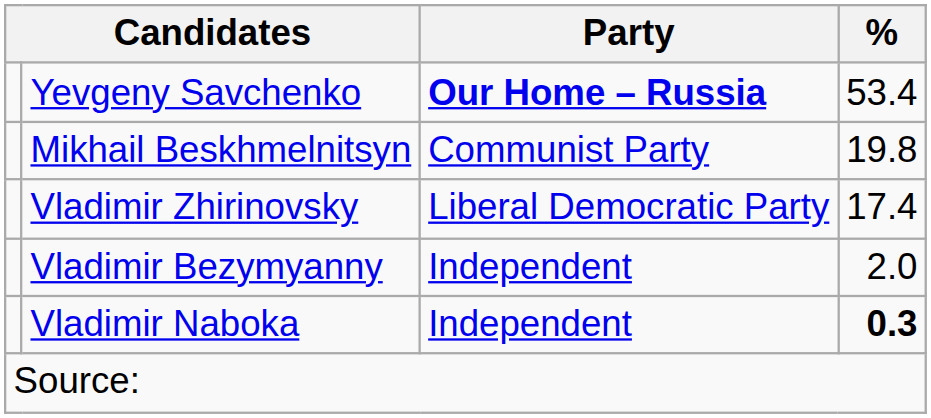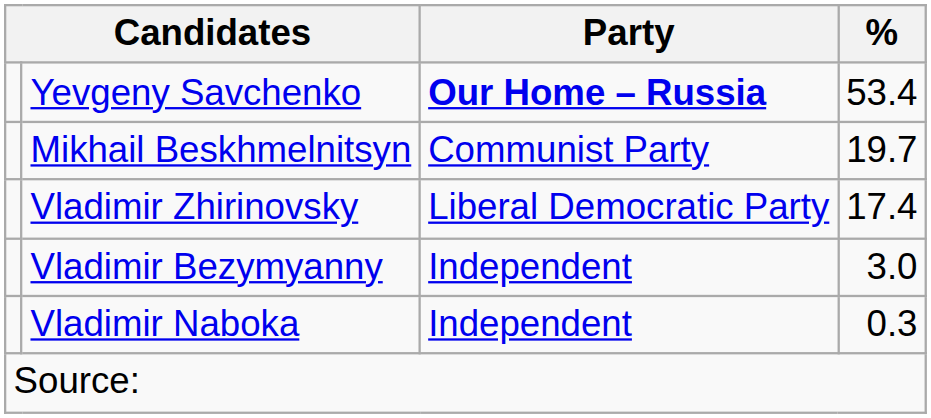Mikhail Beskhmelnitsyn | %: 19.8 -> 19.7
Vladimir Bezymyanny | %: 2.0 -> 3.0
Vladimir Naboka | %: bold -> normal
